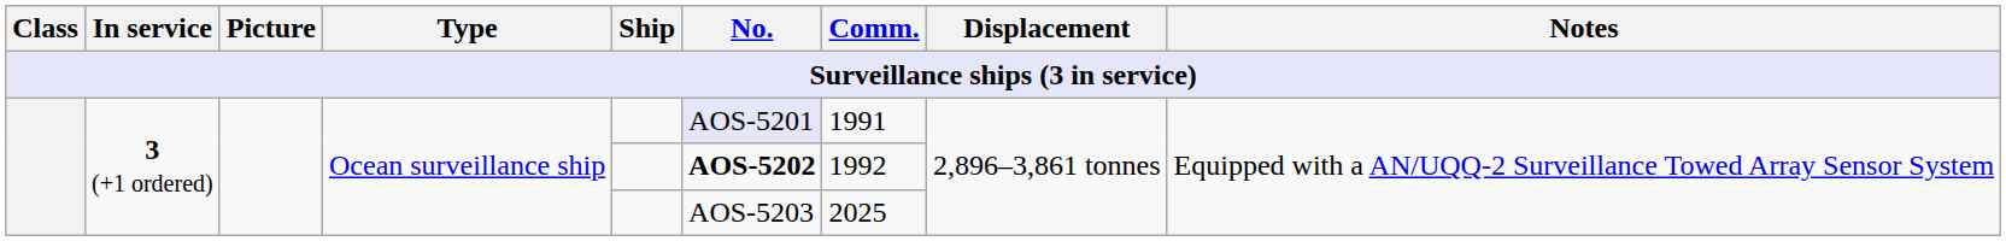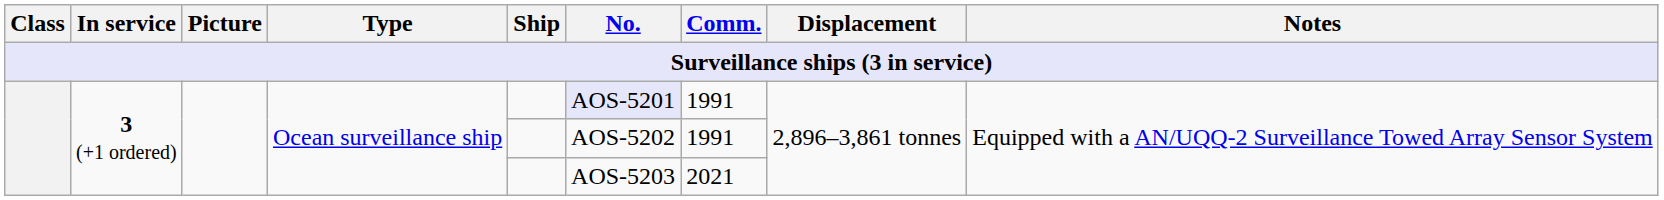row 4 | No.: bold -> normal
row 4 | Comm.: 1992 -> 1991
row 5 | Comm.: 2025 -> 2021
